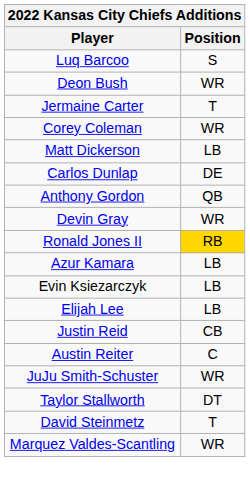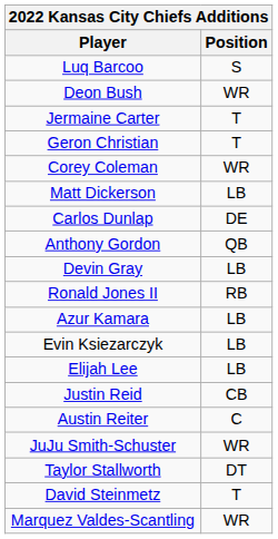+ row: Geron Christian | T
Devin Gray | Position: WR -> LB
Ronald Jones II | Position: gold background -> no background
